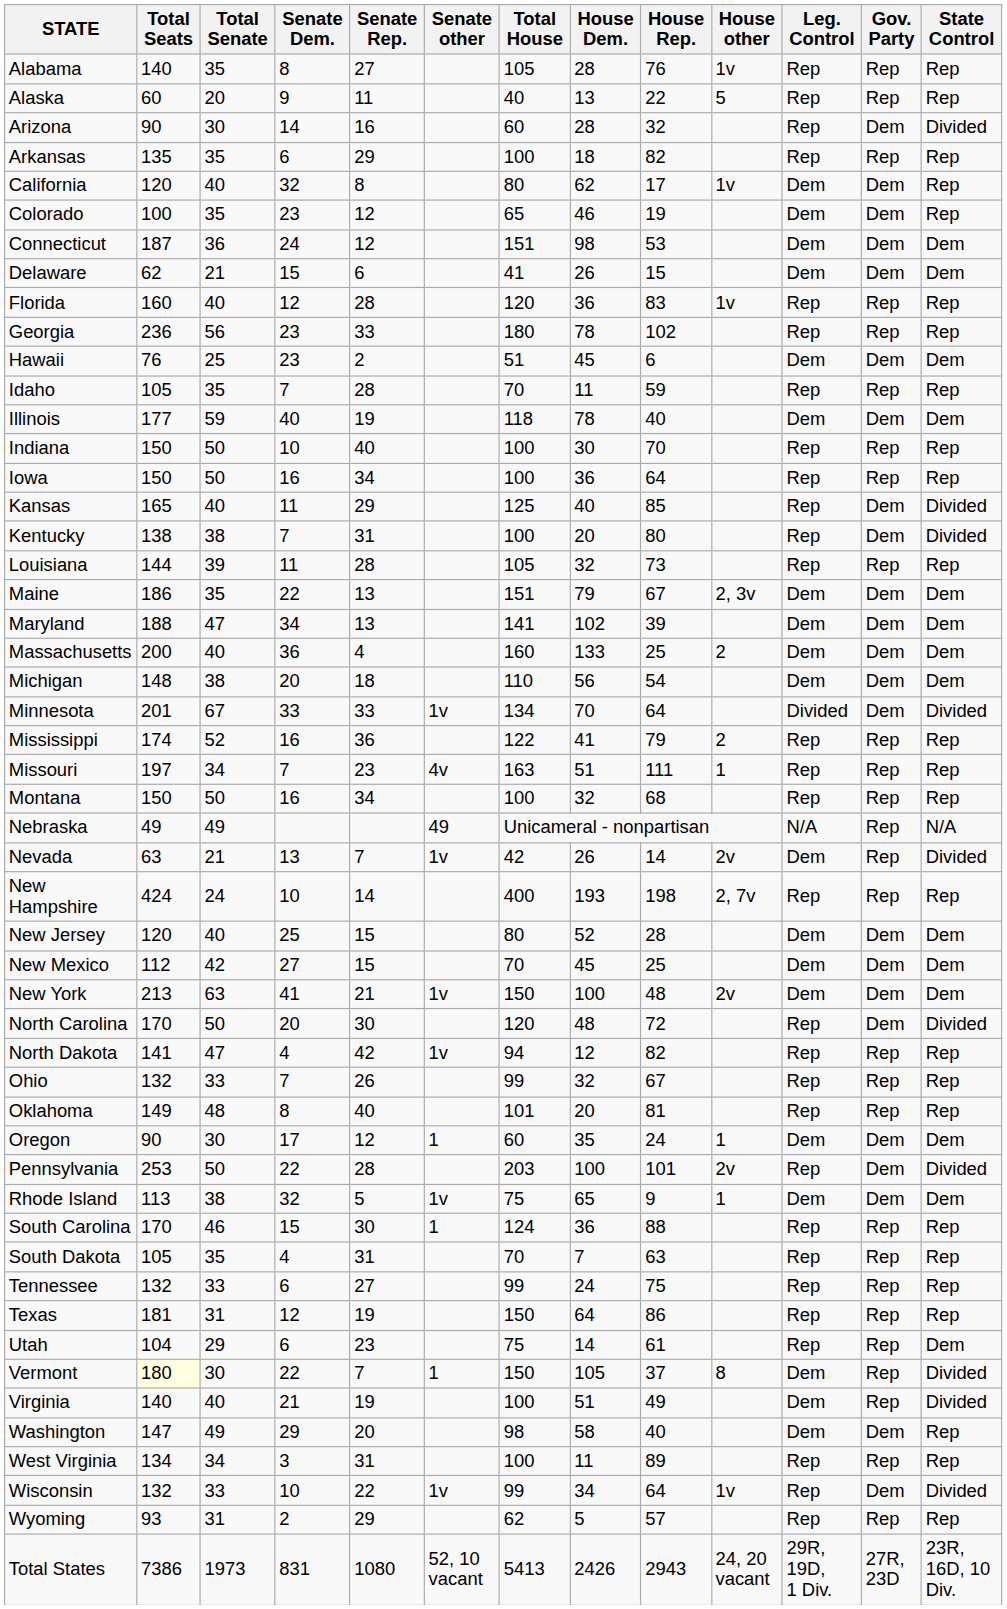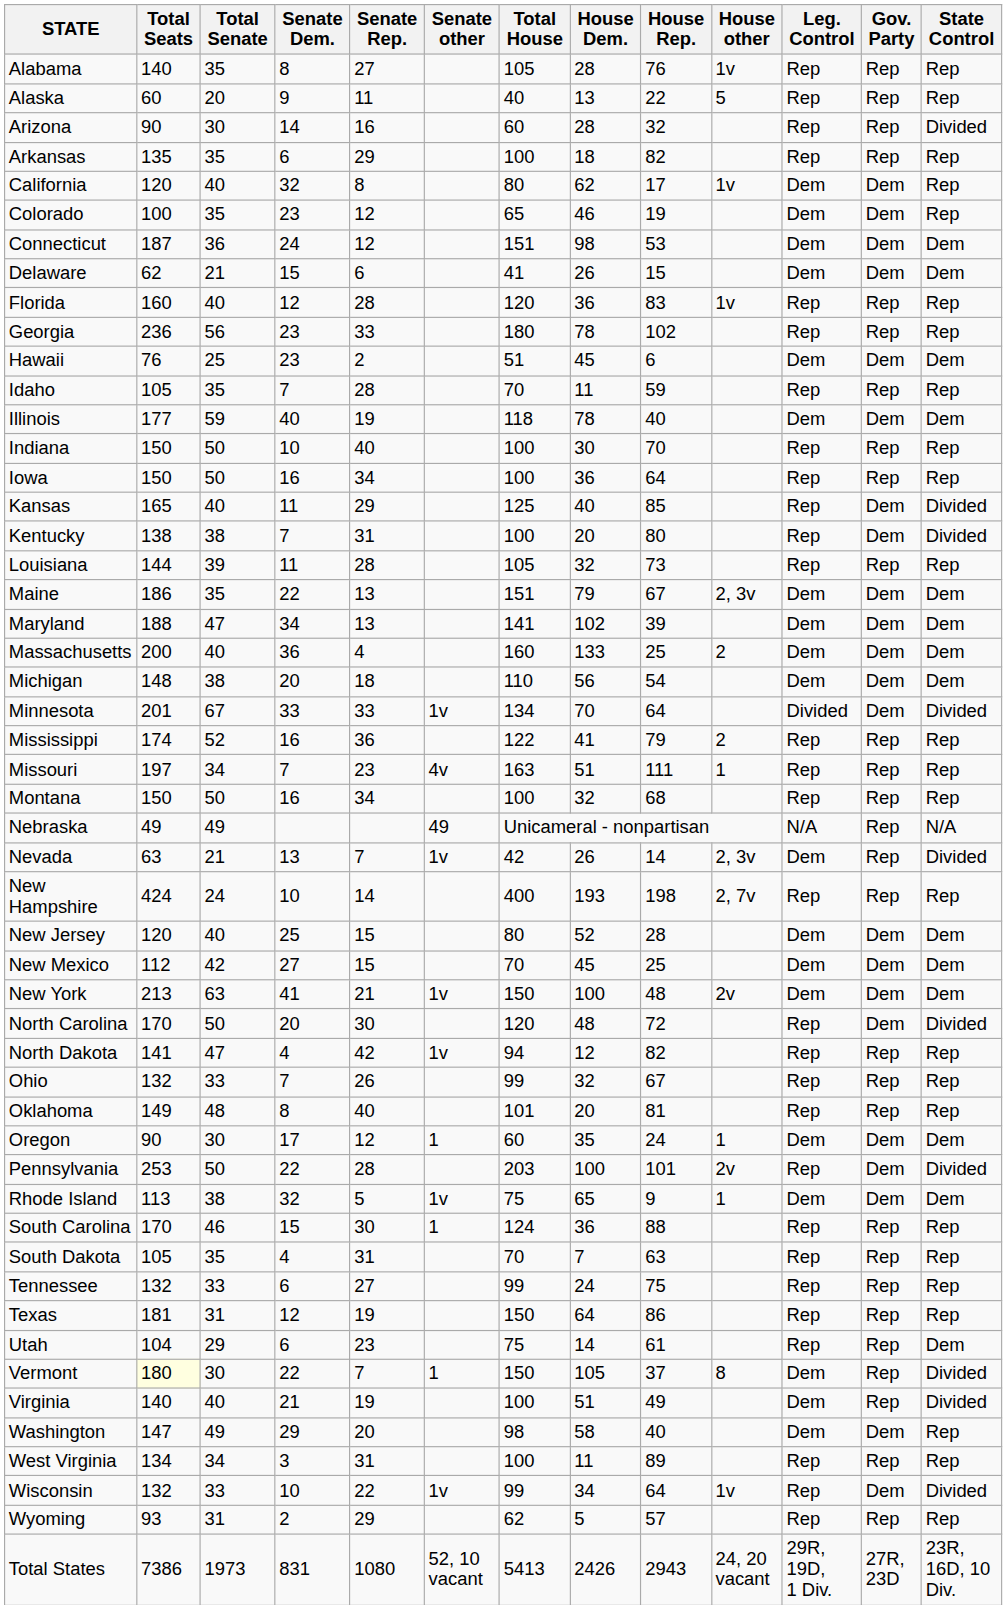Arizona | Gov. Party: Dem -> Rep
Nevada | House other: 2v -> 2, 3v
